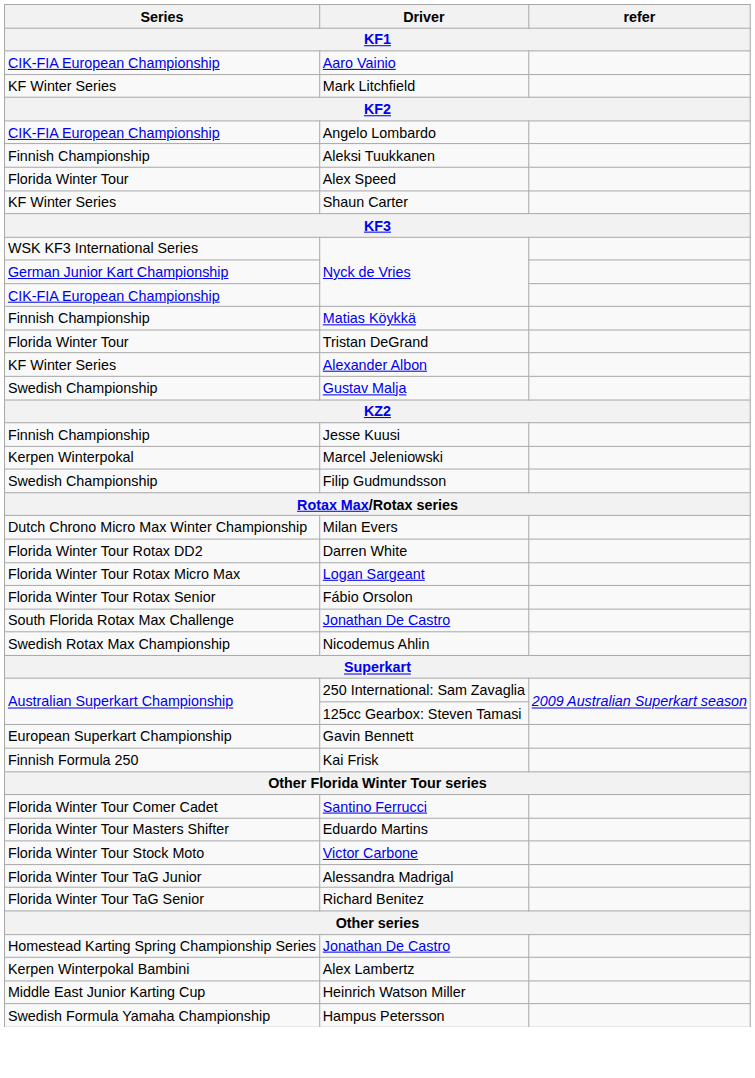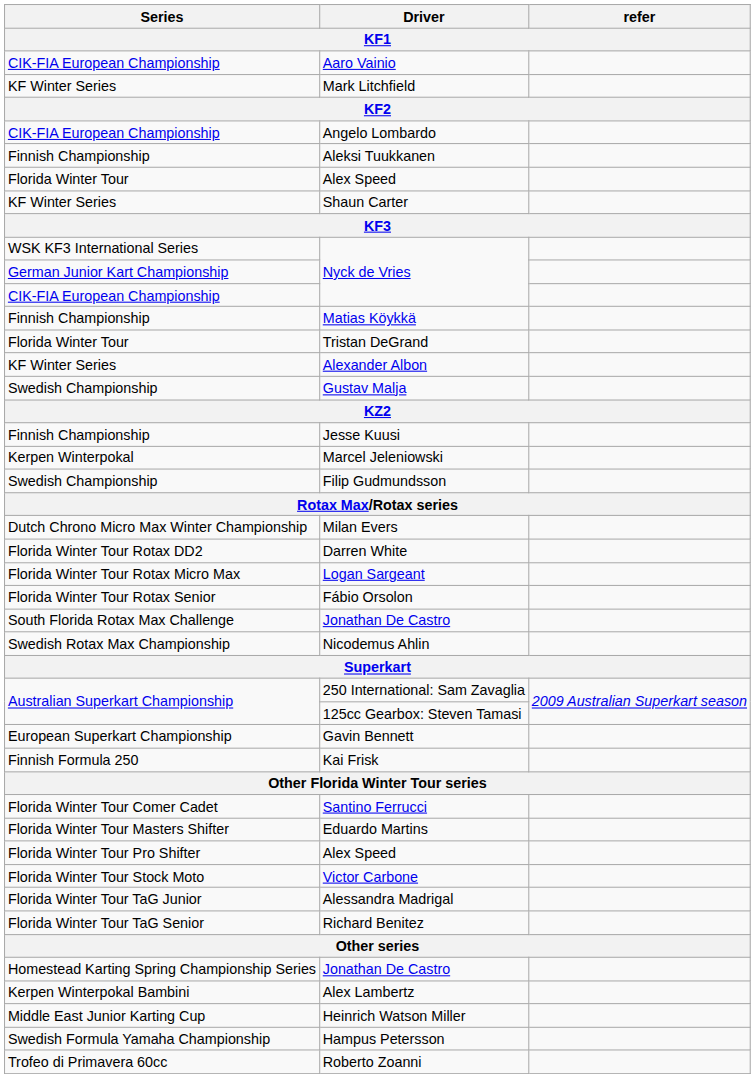+ row: Florida Winter Tour Pro Shifter | Alex Speed
+ row: Trofeo di Primavera 60cc | Roberto Zoanni
